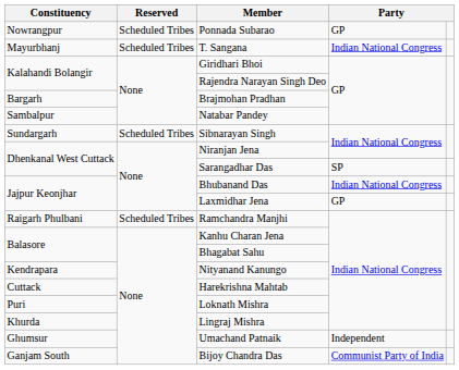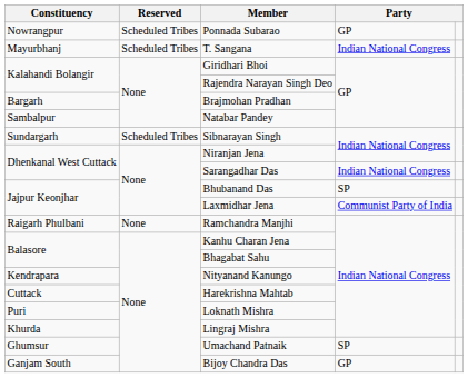Sarangadhar Das | column 4: SP -> Indian National Congress
Bhubanand Das | column 4: Indian National Congress -> SP
Laxmidhar Jena | column 4: GP -> Communist Party of India
Ramchandra Manjhi | Reserved: Scheduled Tribes -> None
Umachand Patnaik | column 4: Independent -> SP
Bijoy Chandra Das | column 4: Communist Party of India -> GP
